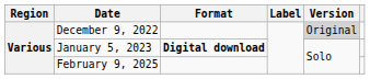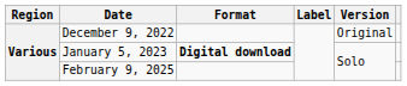December 9, 2022 | Version: lightgrey background -> no background
